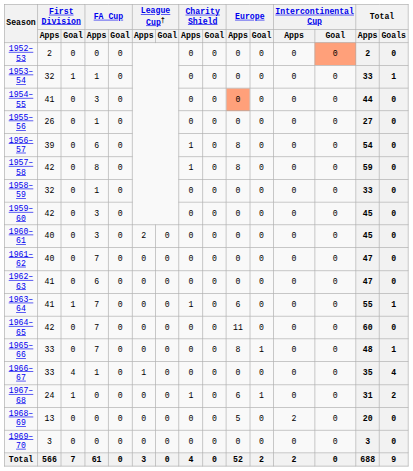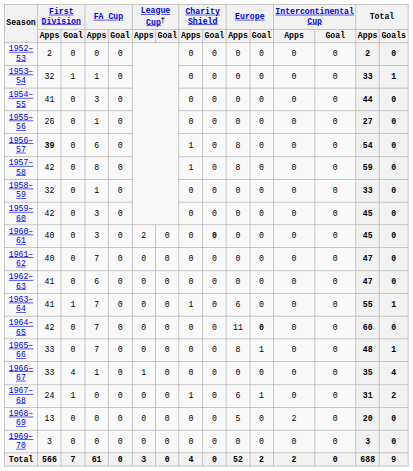1952–53 | Intercontinental Cup / Goal: lightsalmon background -> no background
1954–55 | Europe / Apps: lightsalmon background -> no background
1956–57 | First Division / Apps: normal -> bold
1960–61 | Charity Shield / Goal: normal -> bold
1964–65 | Europe / Goal: normal -> bold
